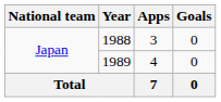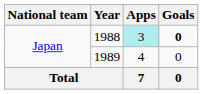1988 | Apps: no background -> paleturquoise background
1988 | Goals: normal -> bold
